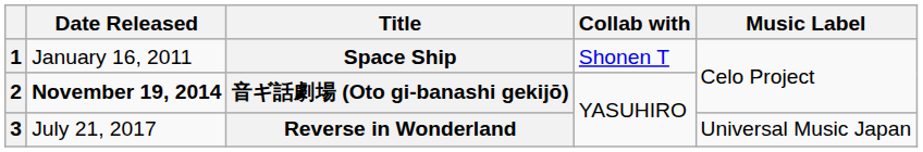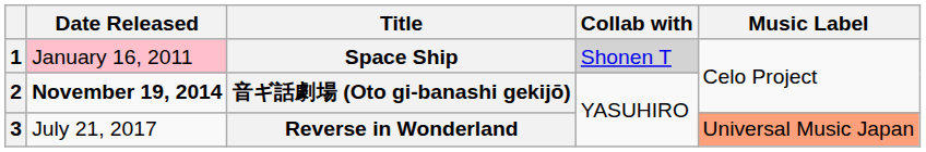Space Ship | Date Released: no background -> pink background
Space Ship | Collab with: no background -> lightgrey background
Reverse in Wonderland | Music Label: no background -> lightsalmon background
